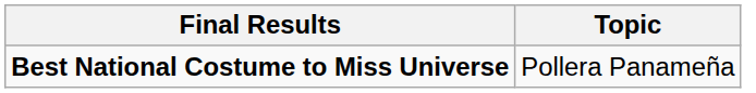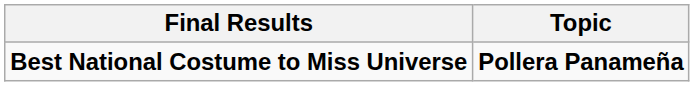Best National Costume to Miss Universe | Topic: normal -> bold
